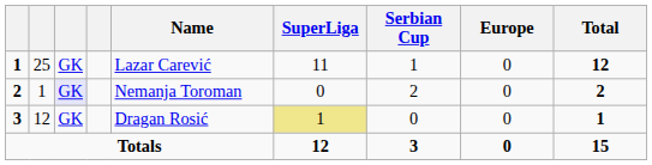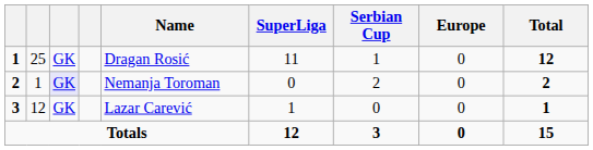row 2 | Name: Lazar Carević -> Dragan Rosić
row 4 | Name: Dragan Rosić -> Lazar Carević
row 4 | SuperLiga: khaki background -> no background
